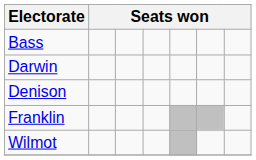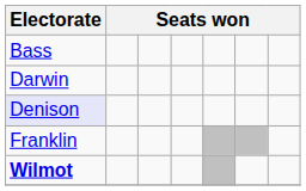Denison | Electorate: no background -> lavender background
Wilmot | Electorate: normal -> bold
